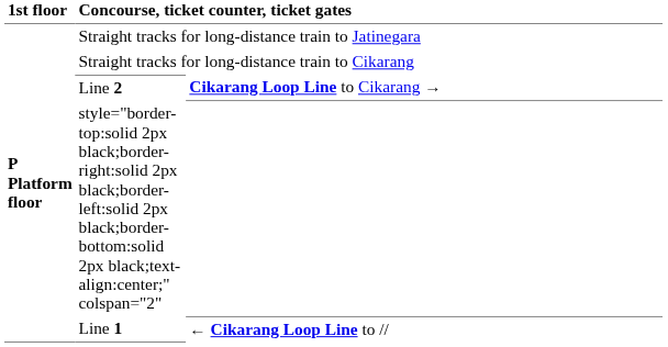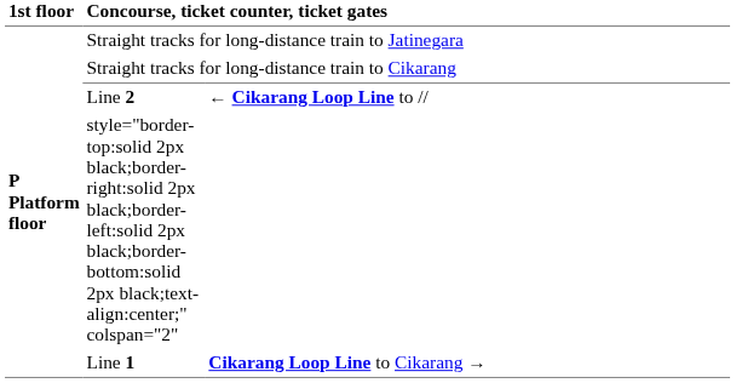Line 2 | column 3: Cikarang Loop Line to Cikarang → -> ← Cikarang Loop Line to //
Line 1 | column 3: ← Cikarang Loop Line to // -> Cikarang Loop Line to Cikarang →
